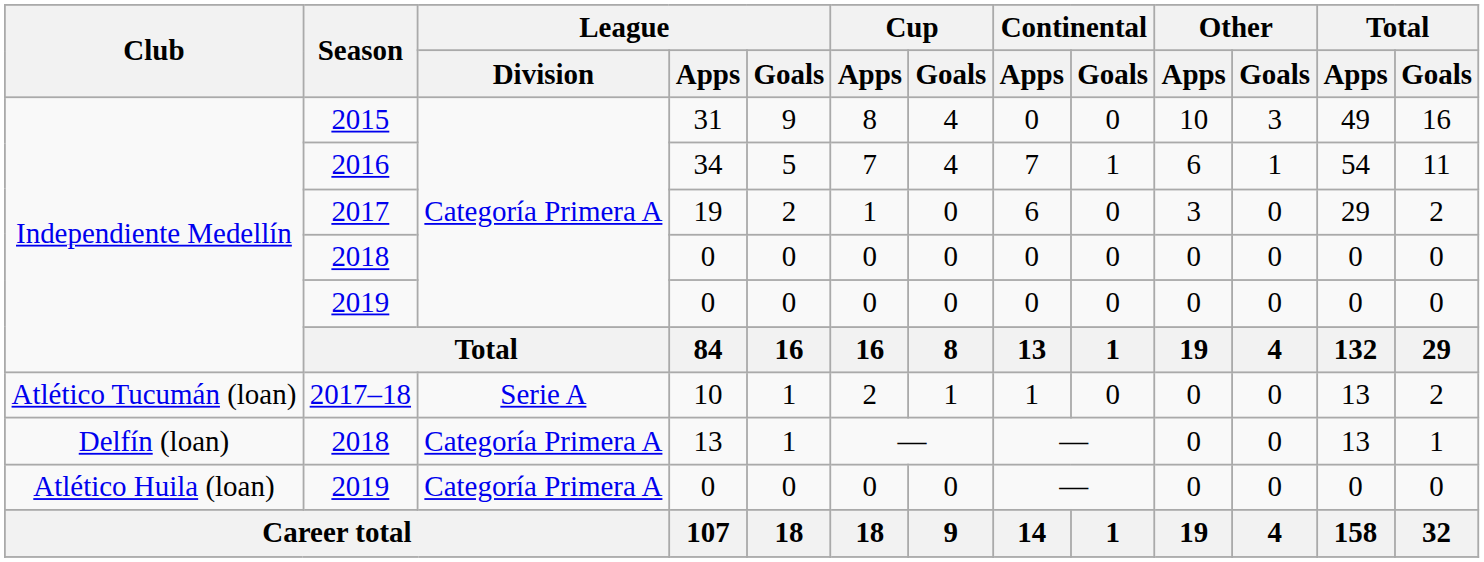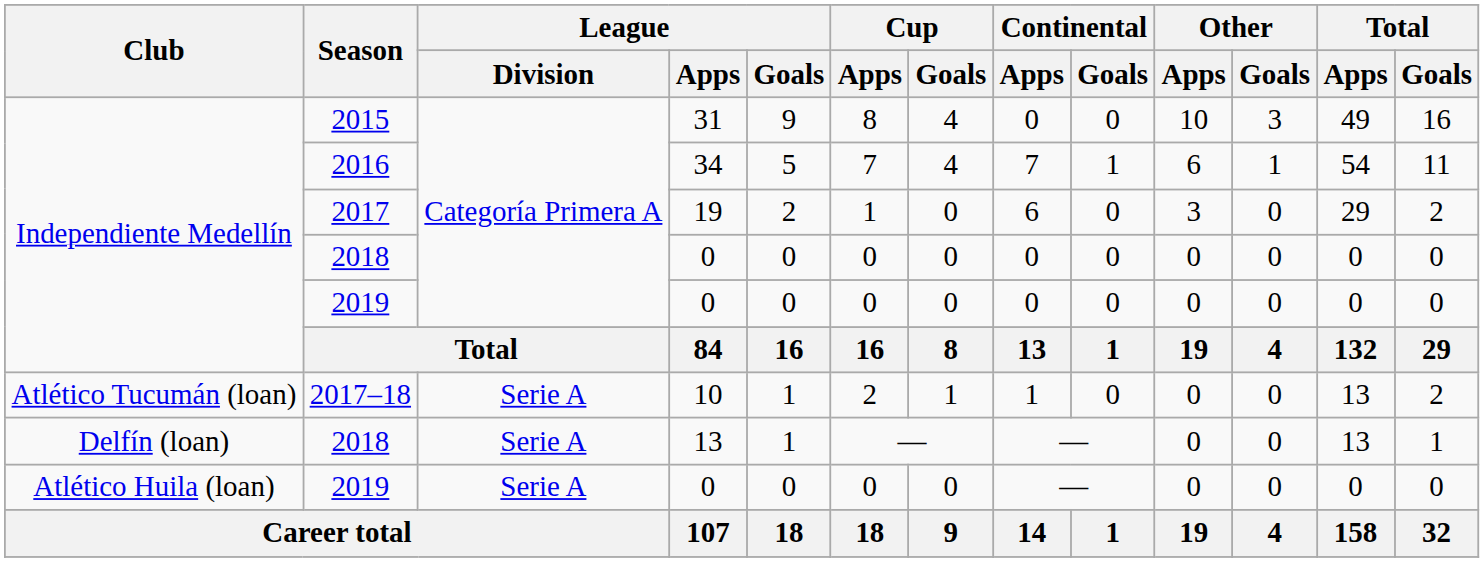Delfín (loan) / 2018 | League / Division: Categoría Primera A -> Serie A
Atlético Huila (loan) / 2019 | League / Division: Categoría Primera A -> Serie A
